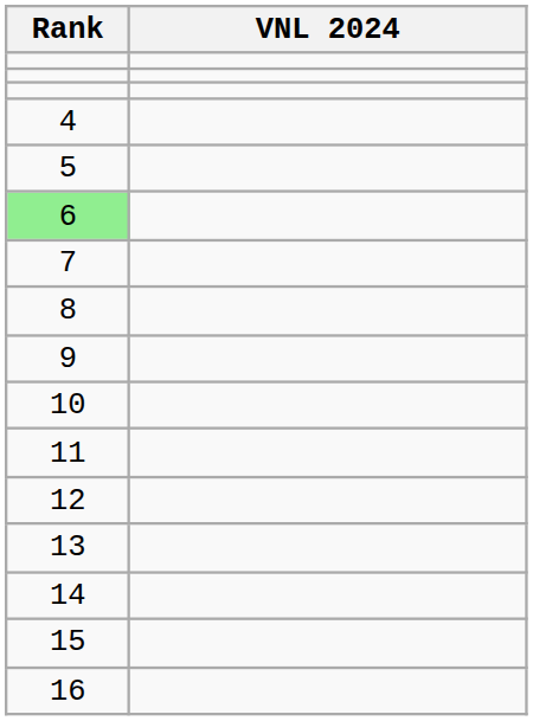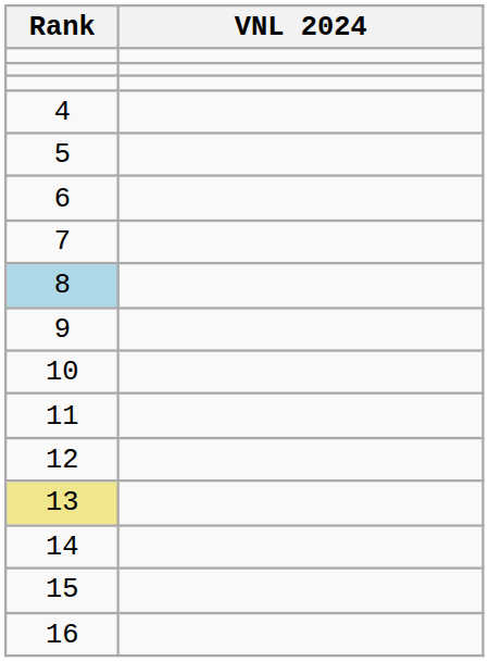row 7 | Rank: lightgreen background -> no background
row 9 | Rank: no background -> lightblue background
row 14 | Rank: no background -> khaki background
